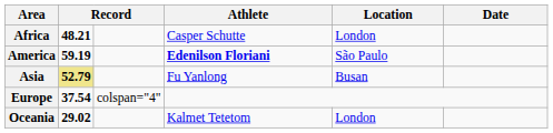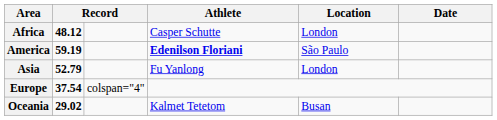Africa | column 2: 48.21 -> 48.12
Asia | column 2: khaki background -> no background
Asia | Location: Busan -> London
Oceania | Location: London -> Busan
